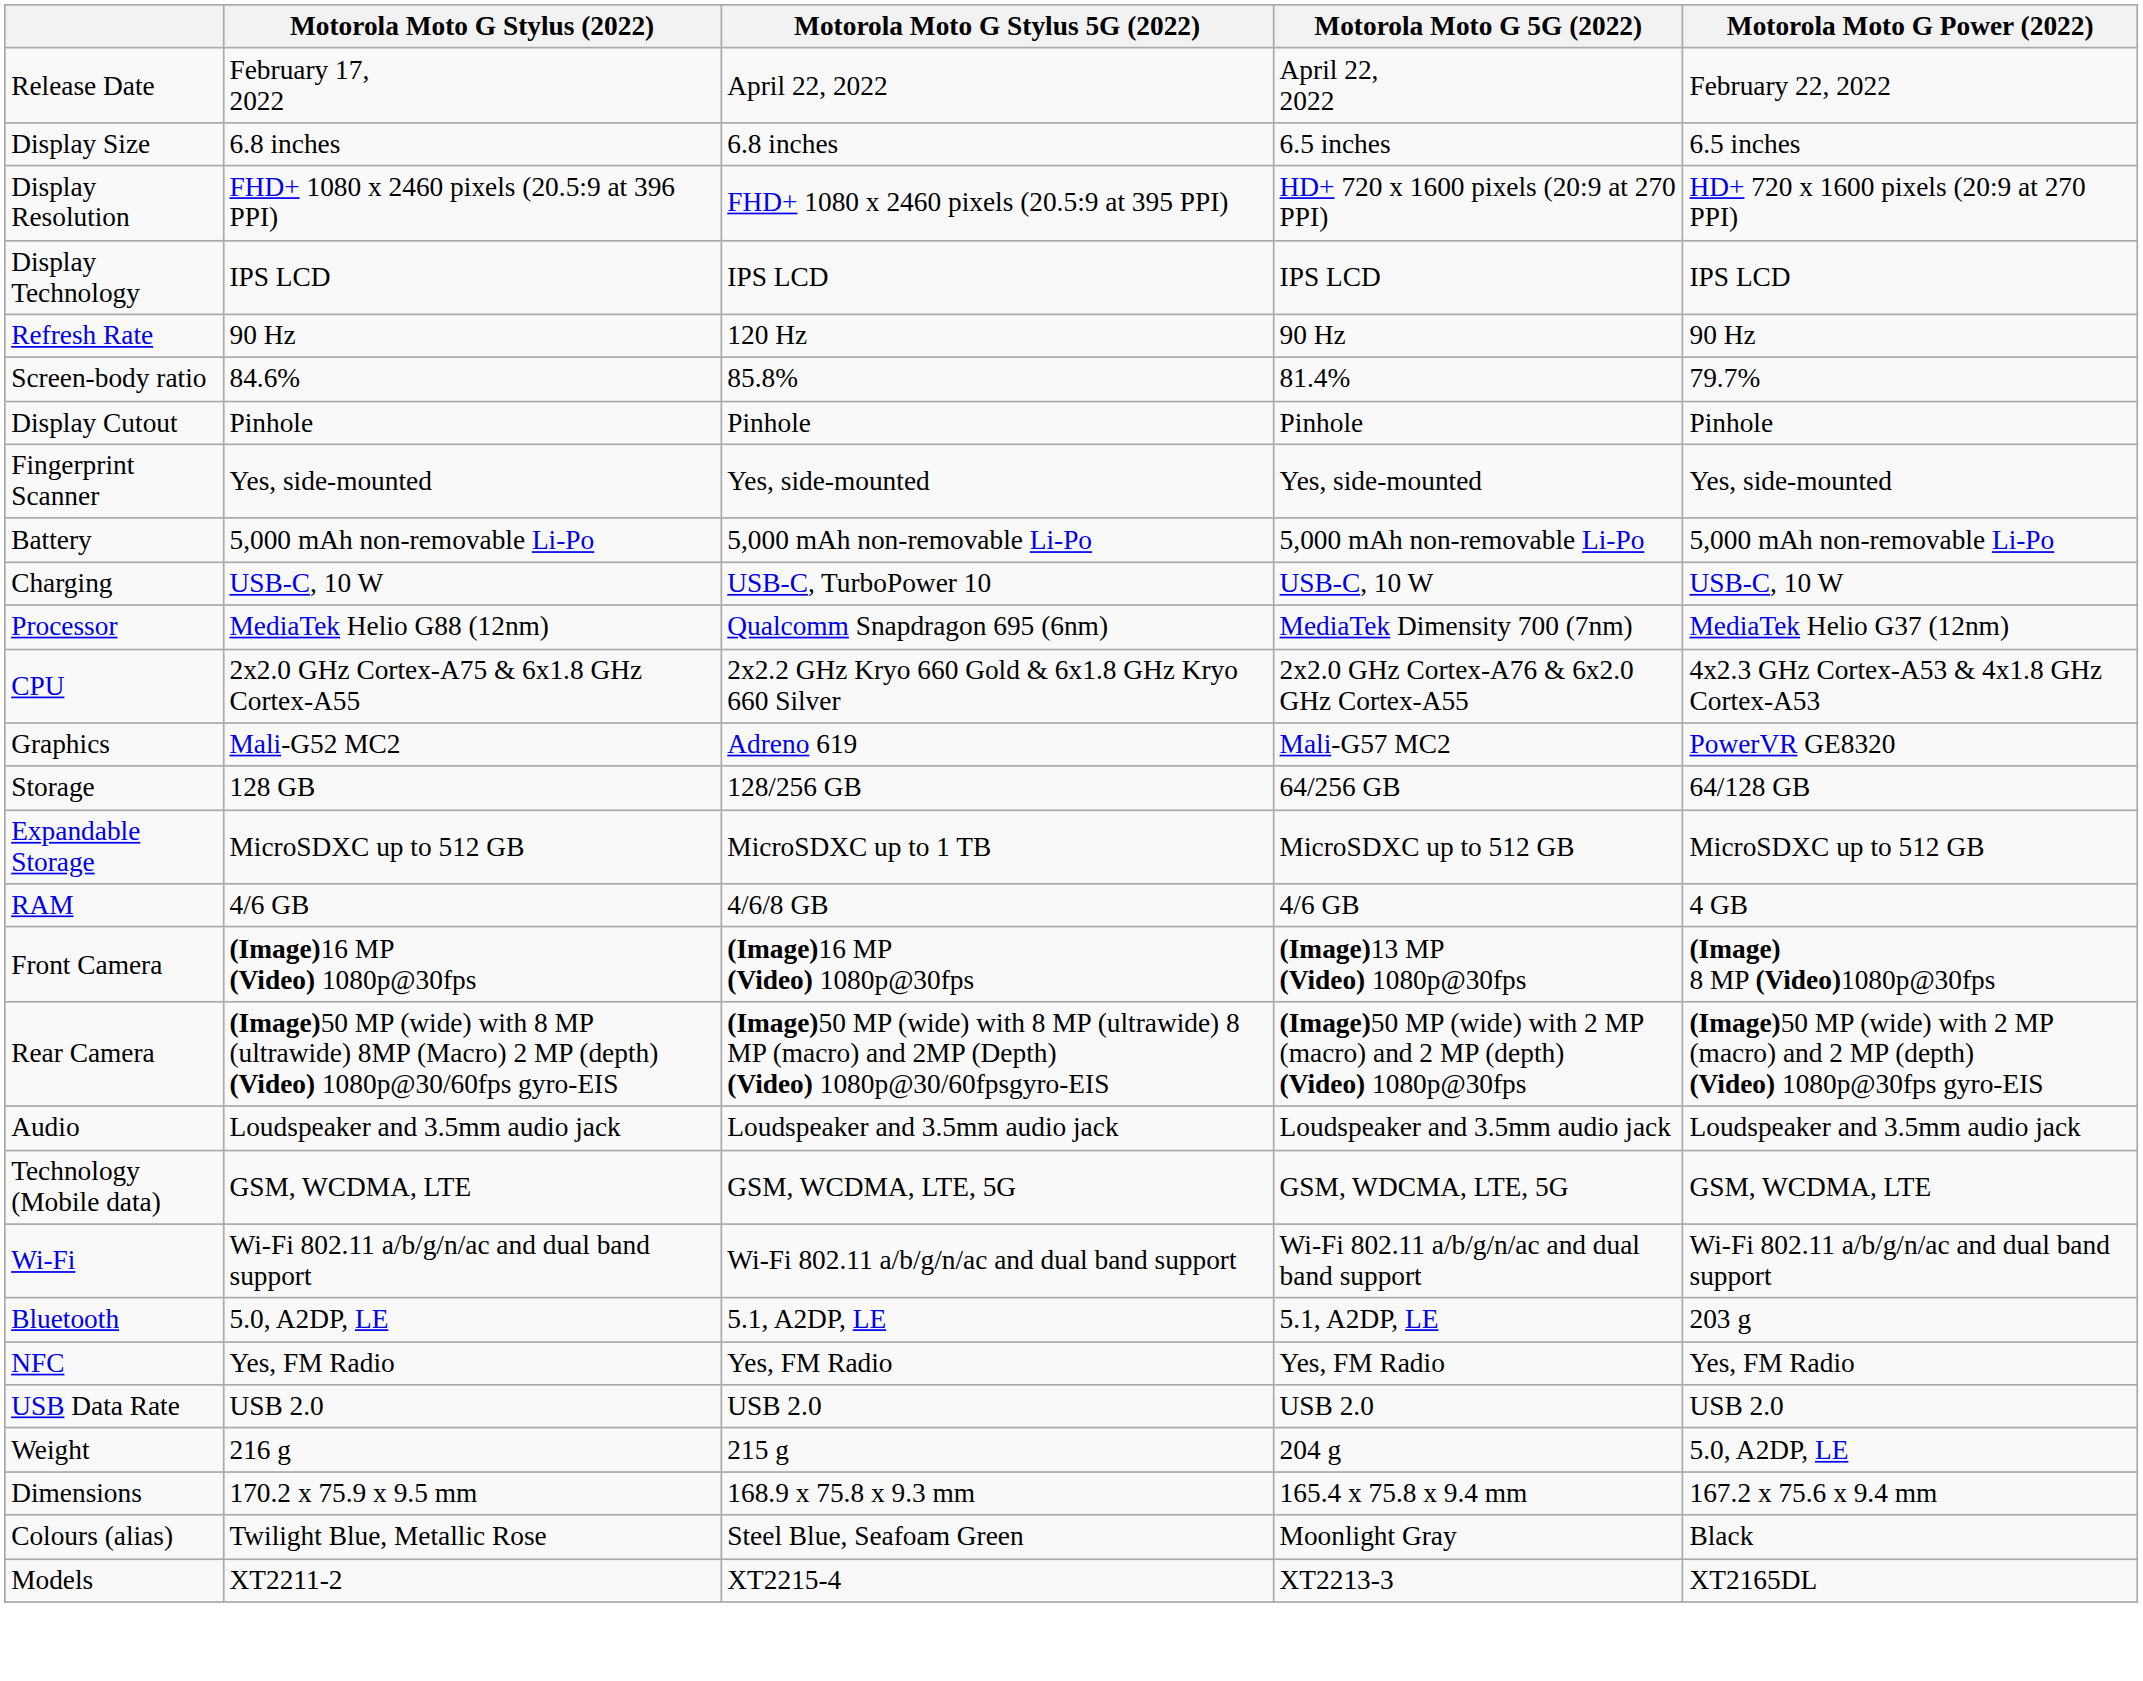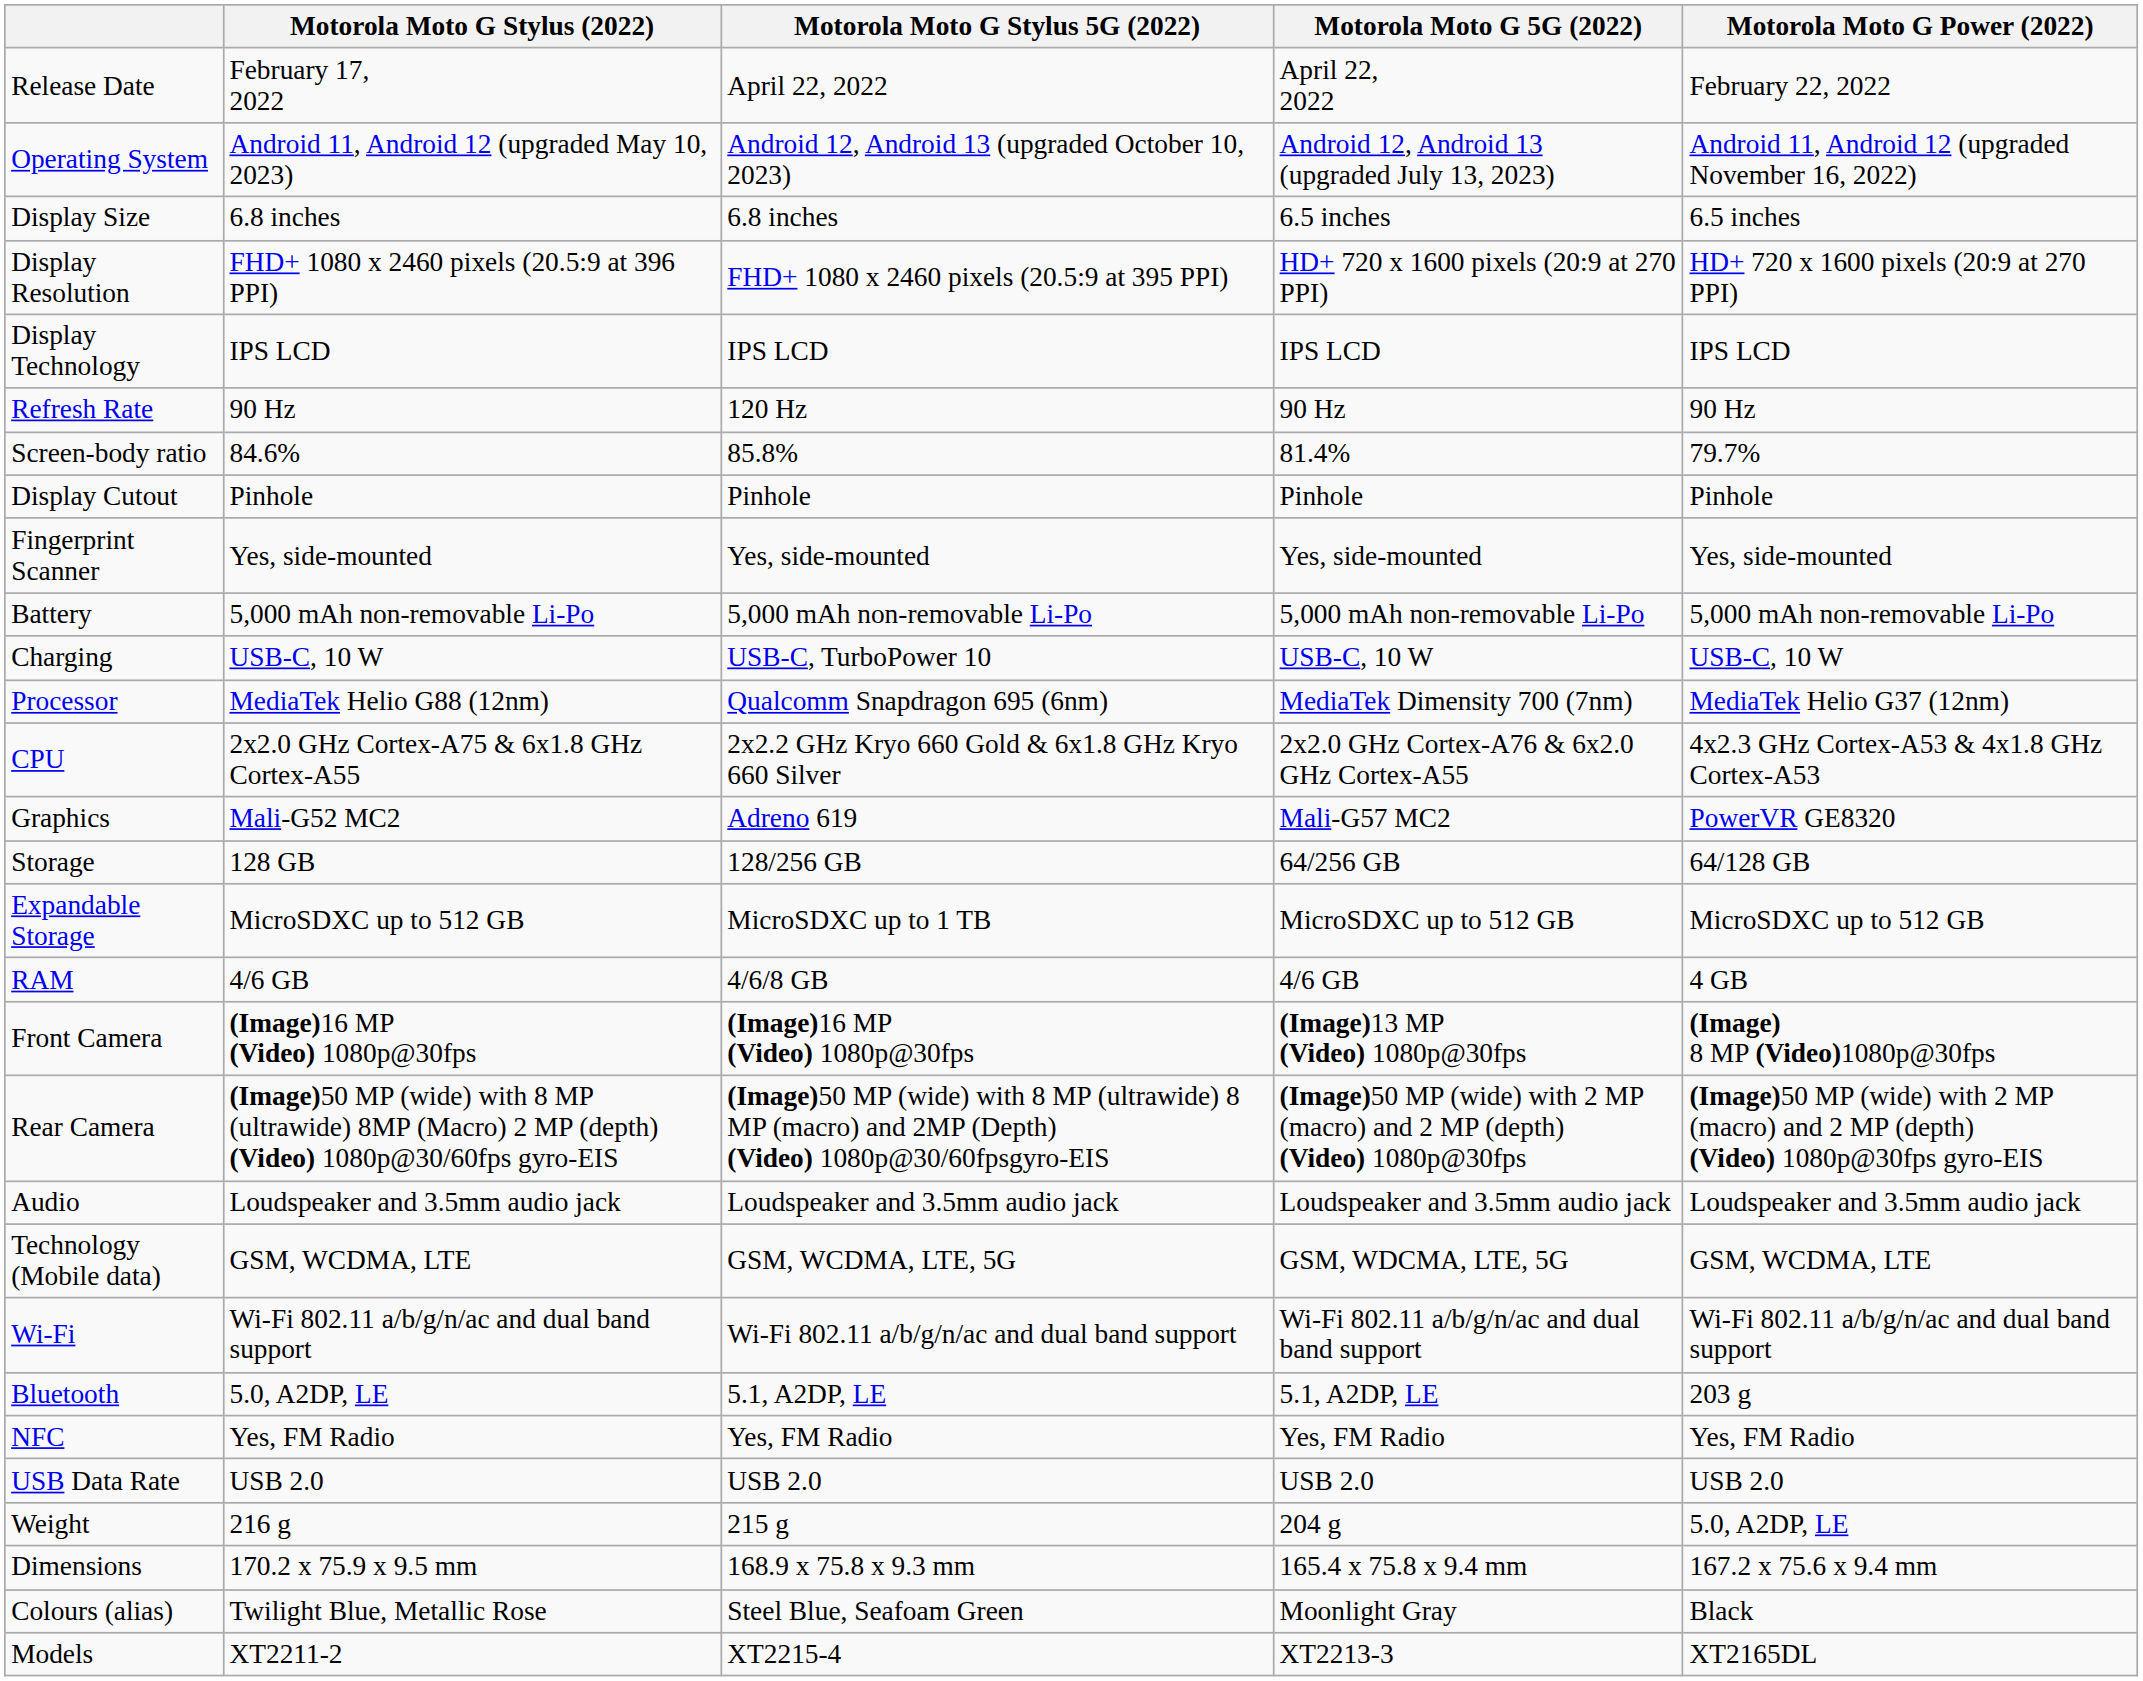+ row: Operating System | Android 11, Android 12 (upgraded May 10, 2023) | Android 12, Android 13 (upgraded October 10, 2023) | Android 12, Android 13 (upgraded July 13, 2023) | Android 11, Android 12 (upgraded November 16, 2022)
